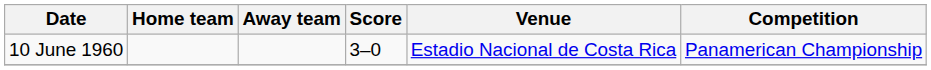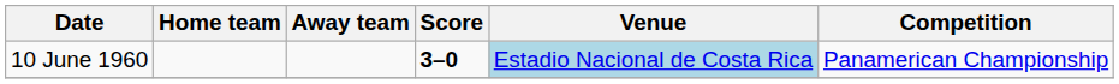10 June 1960 | Score: normal -> bold
10 June 1960 | Venue: no background -> lightblue background
